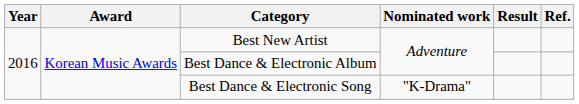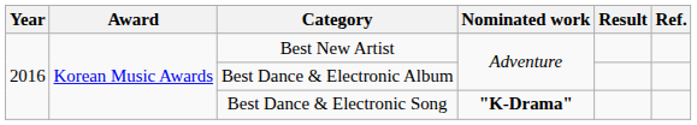Best Dance & Electronic Song | Nominated work: normal -> bold
